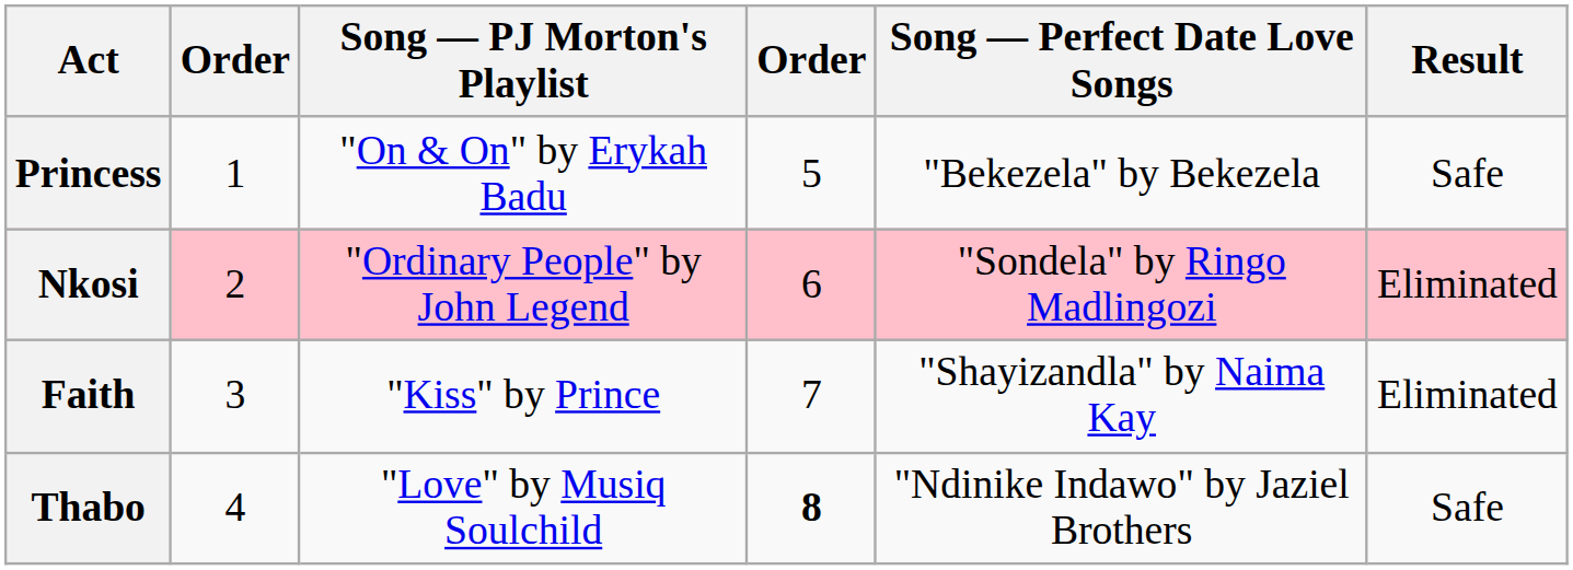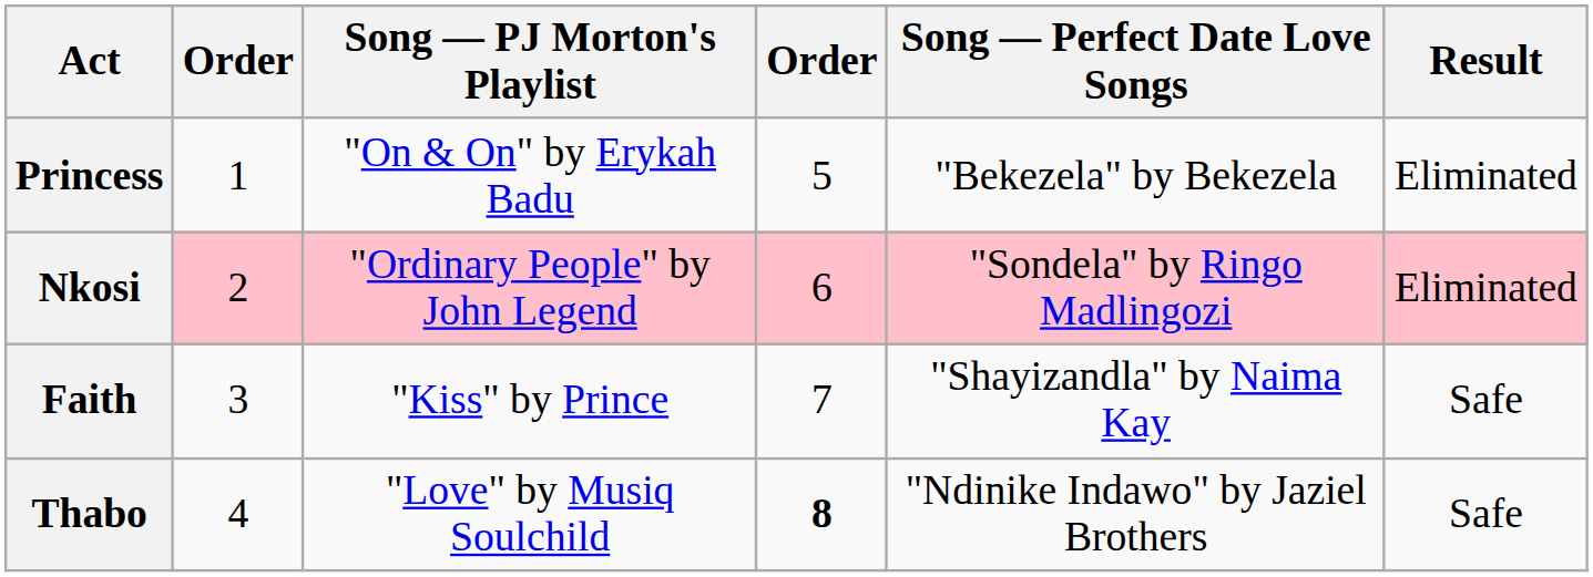Princess | Result: Safe -> Eliminated
Faith | Result: Eliminated -> Safe
